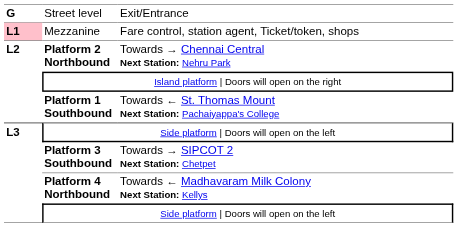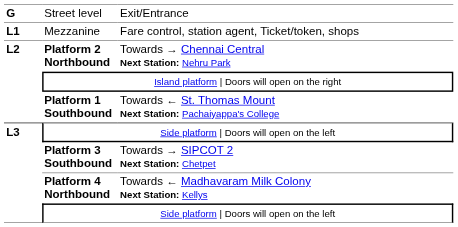Mezzanine | column 1: pink background -> no background
